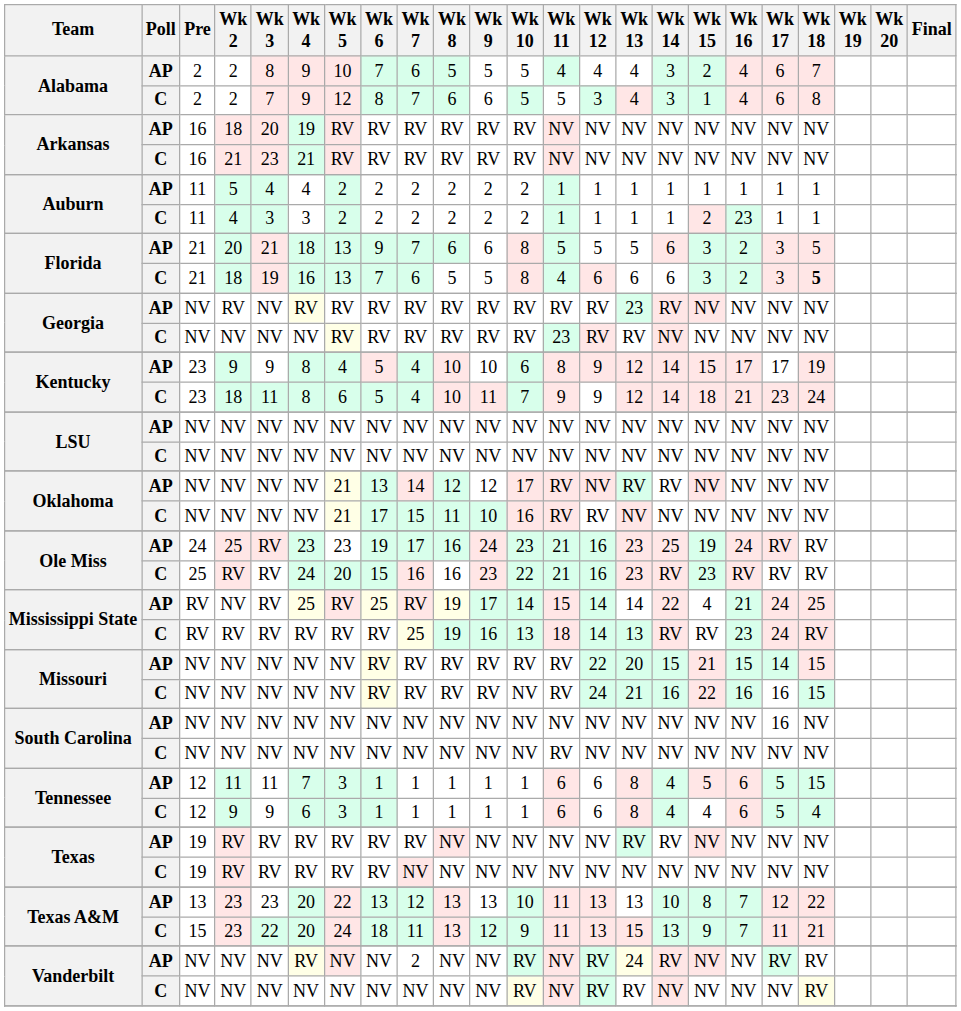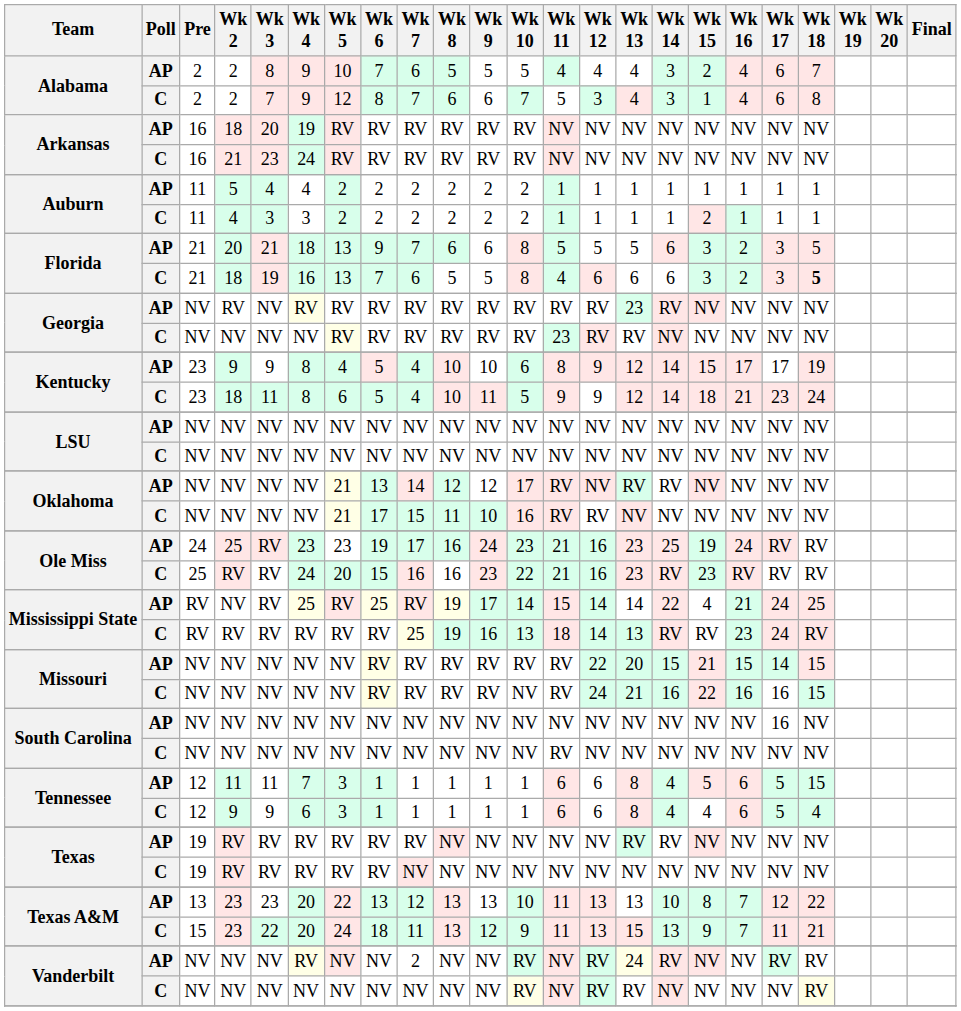Alabama / C | Wk 10: 5 -> 7
Arkansas / C | Wk 4: 21 -> 24
Auburn / C | Wk 16: 23 -> 1
Kentucky / C | Wk 10: 7 -> 5
